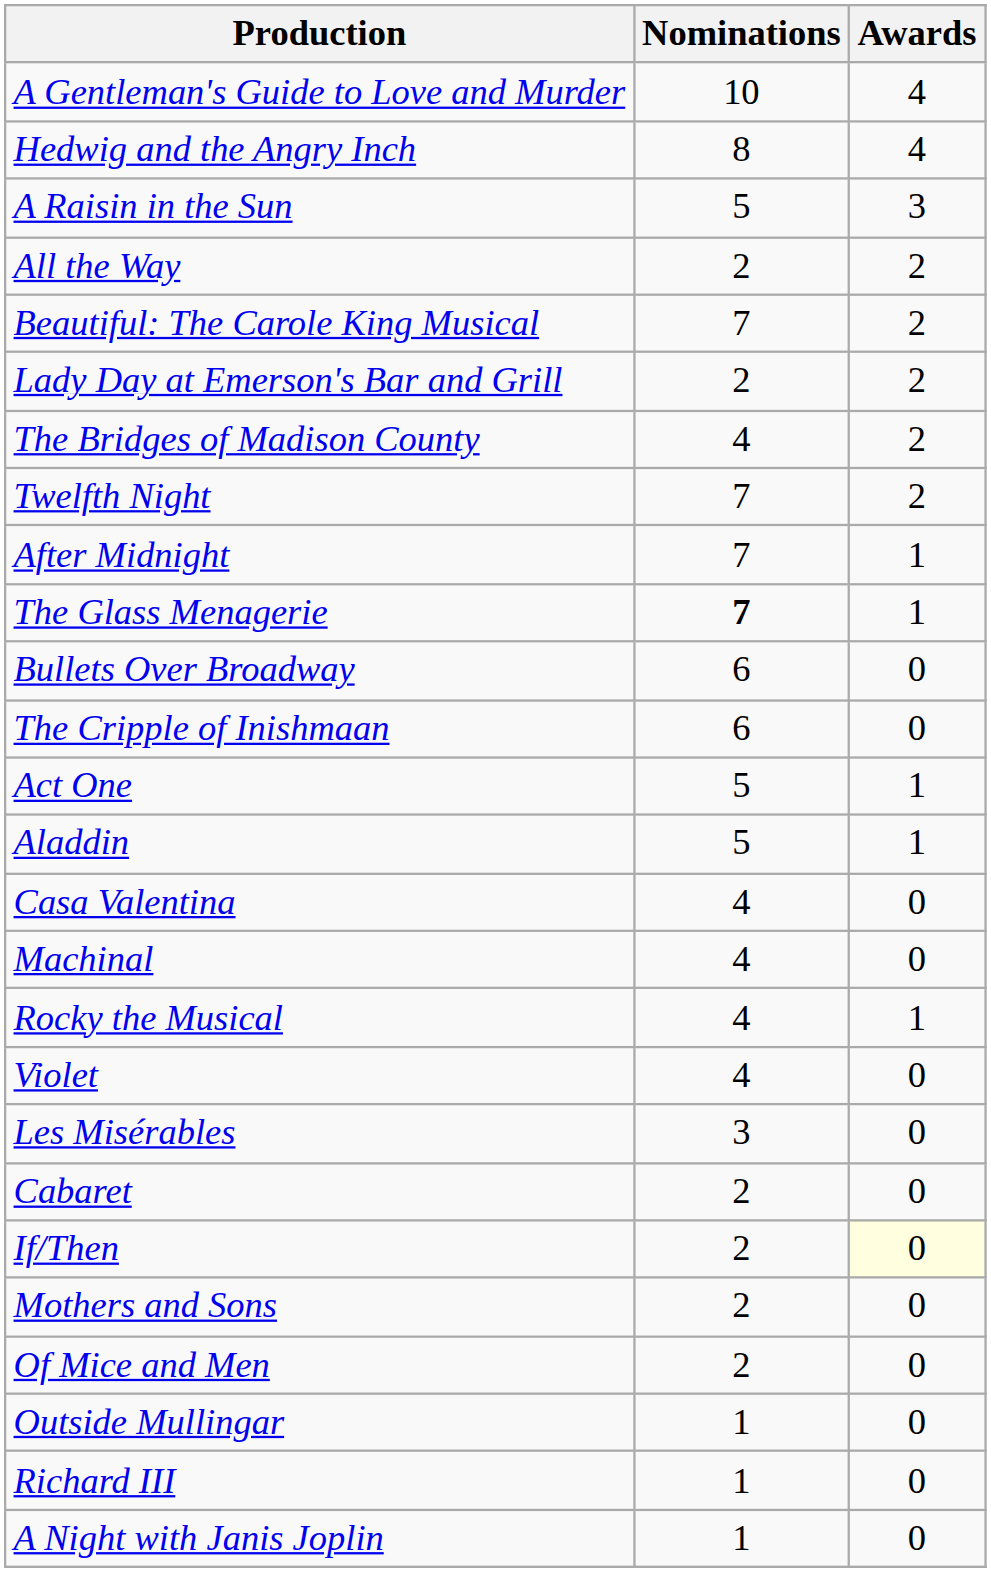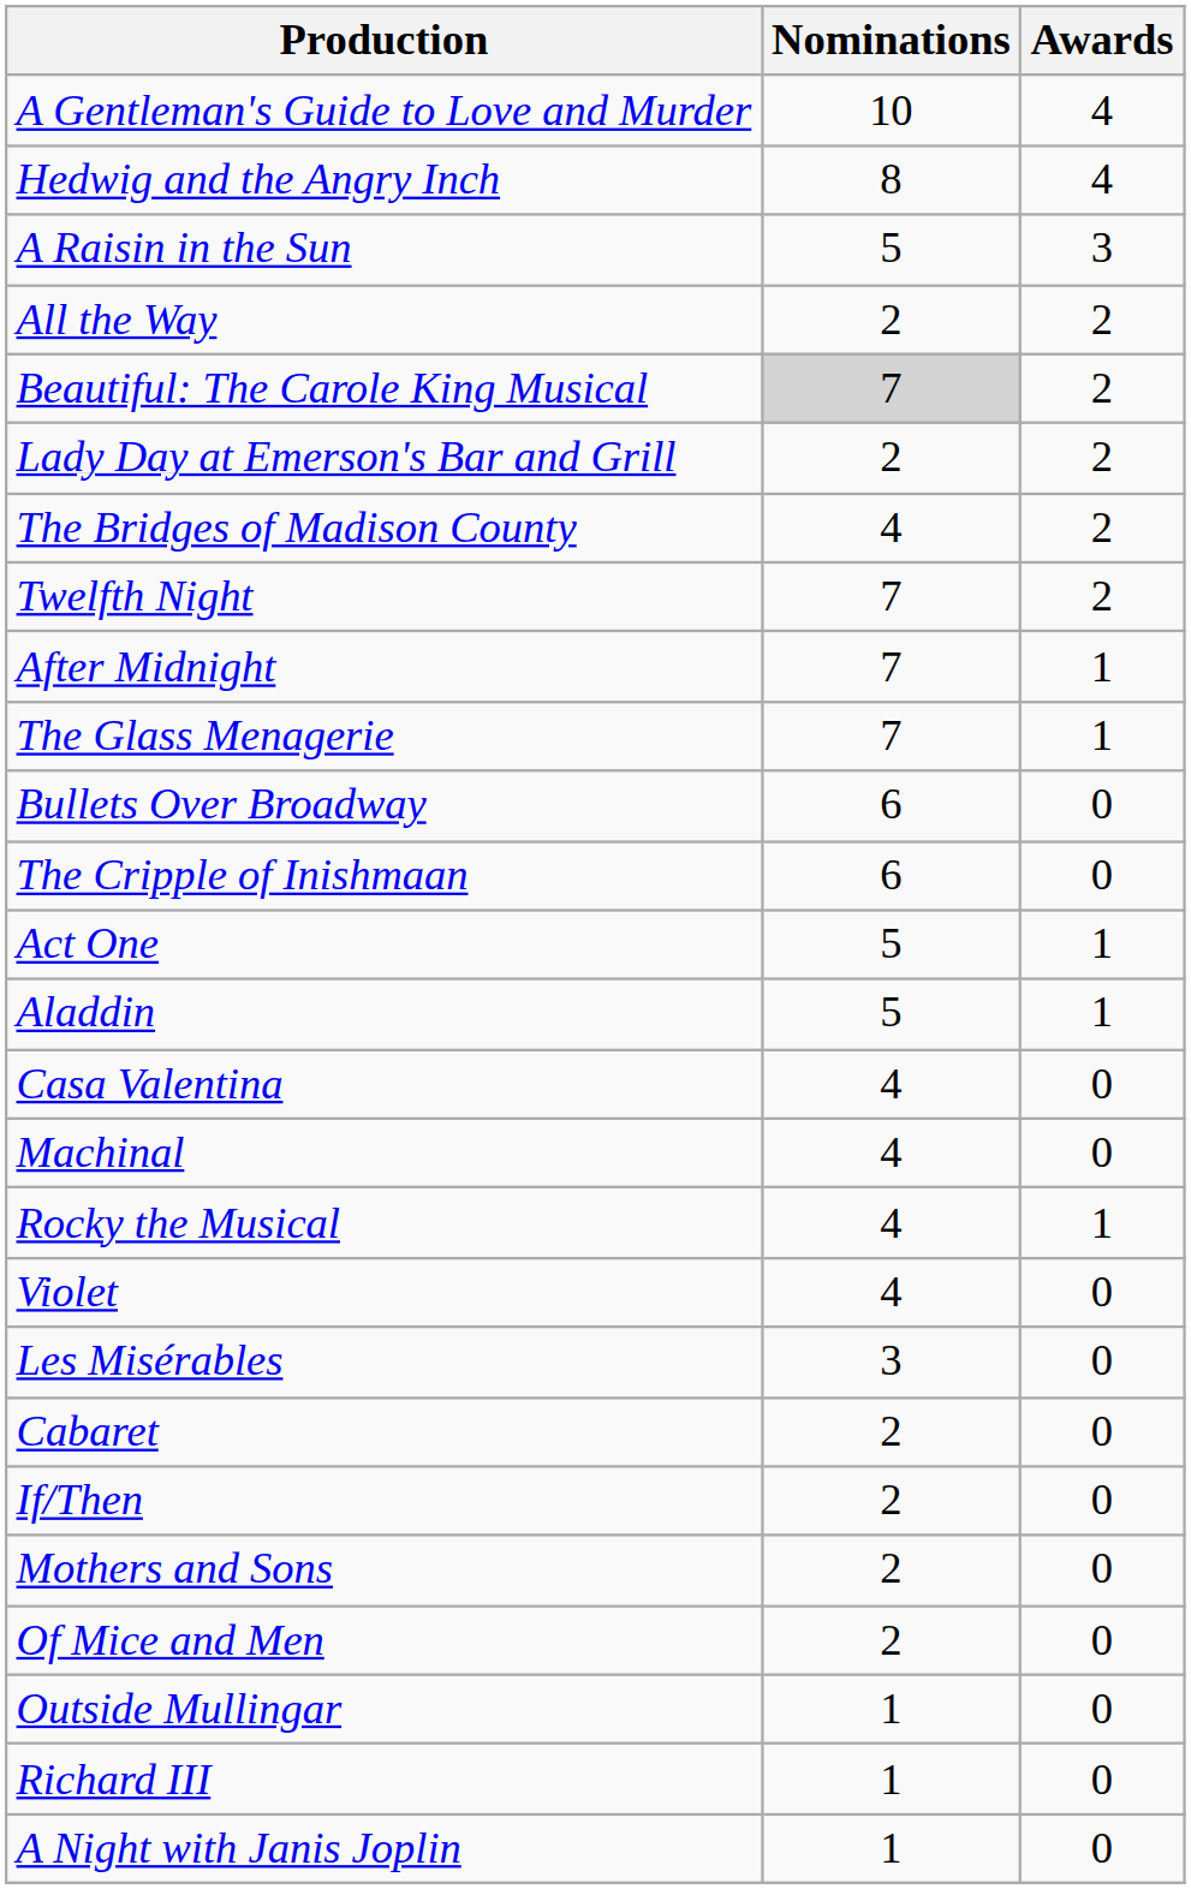Beautiful: The Carole King Musical | Nominations: no background -> lightgrey background
The Glass Menagerie | Nominations: bold -> normal
If/Then | Awards: lightyellow background -> no background
